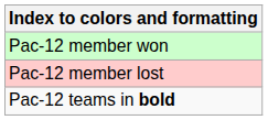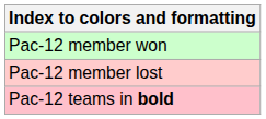row 4 | column 1: no background -> pink background
